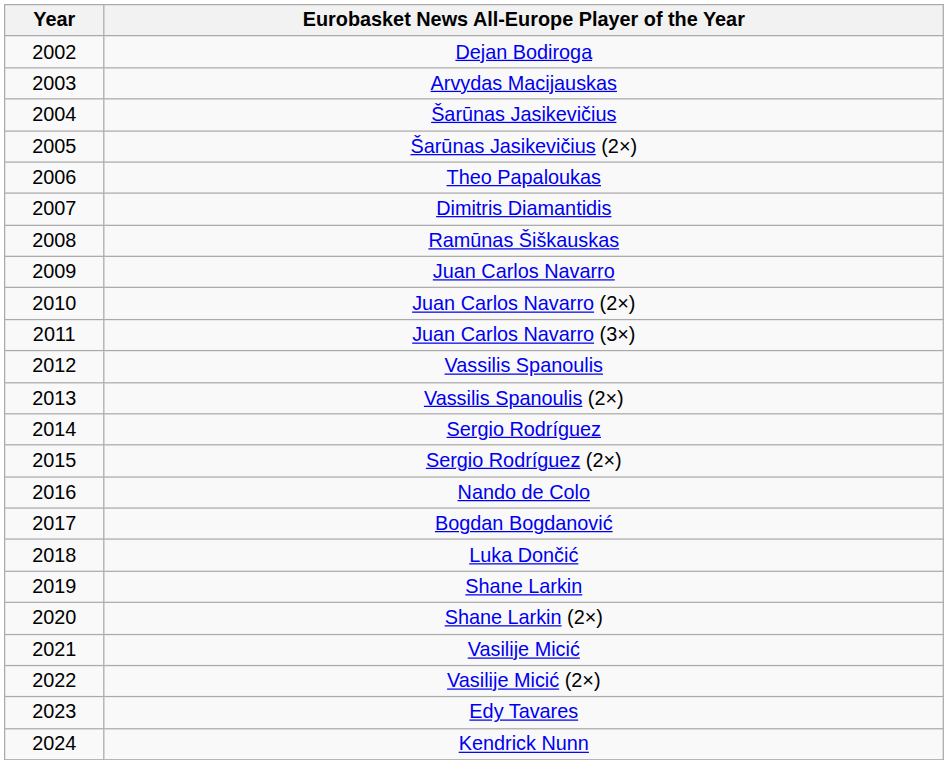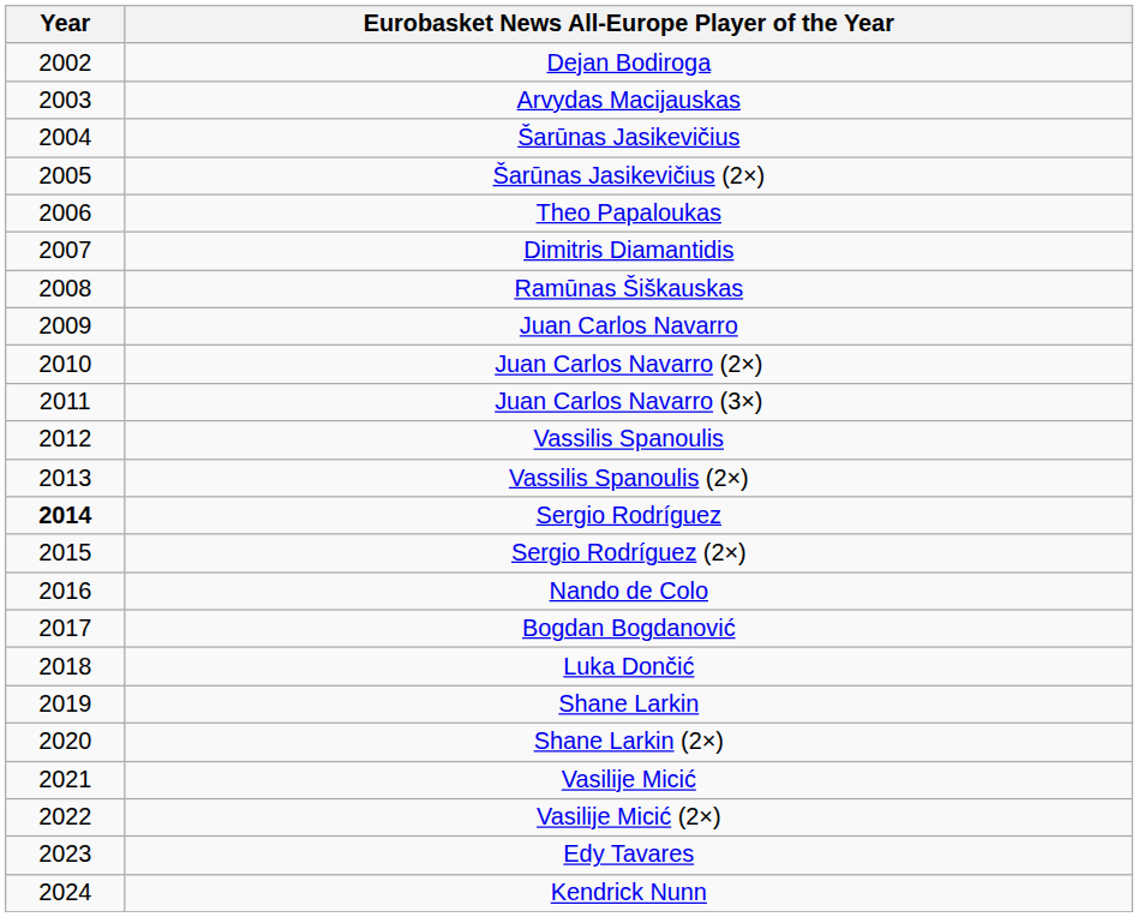Sergio Rodríguez | Year: normal -> bold
